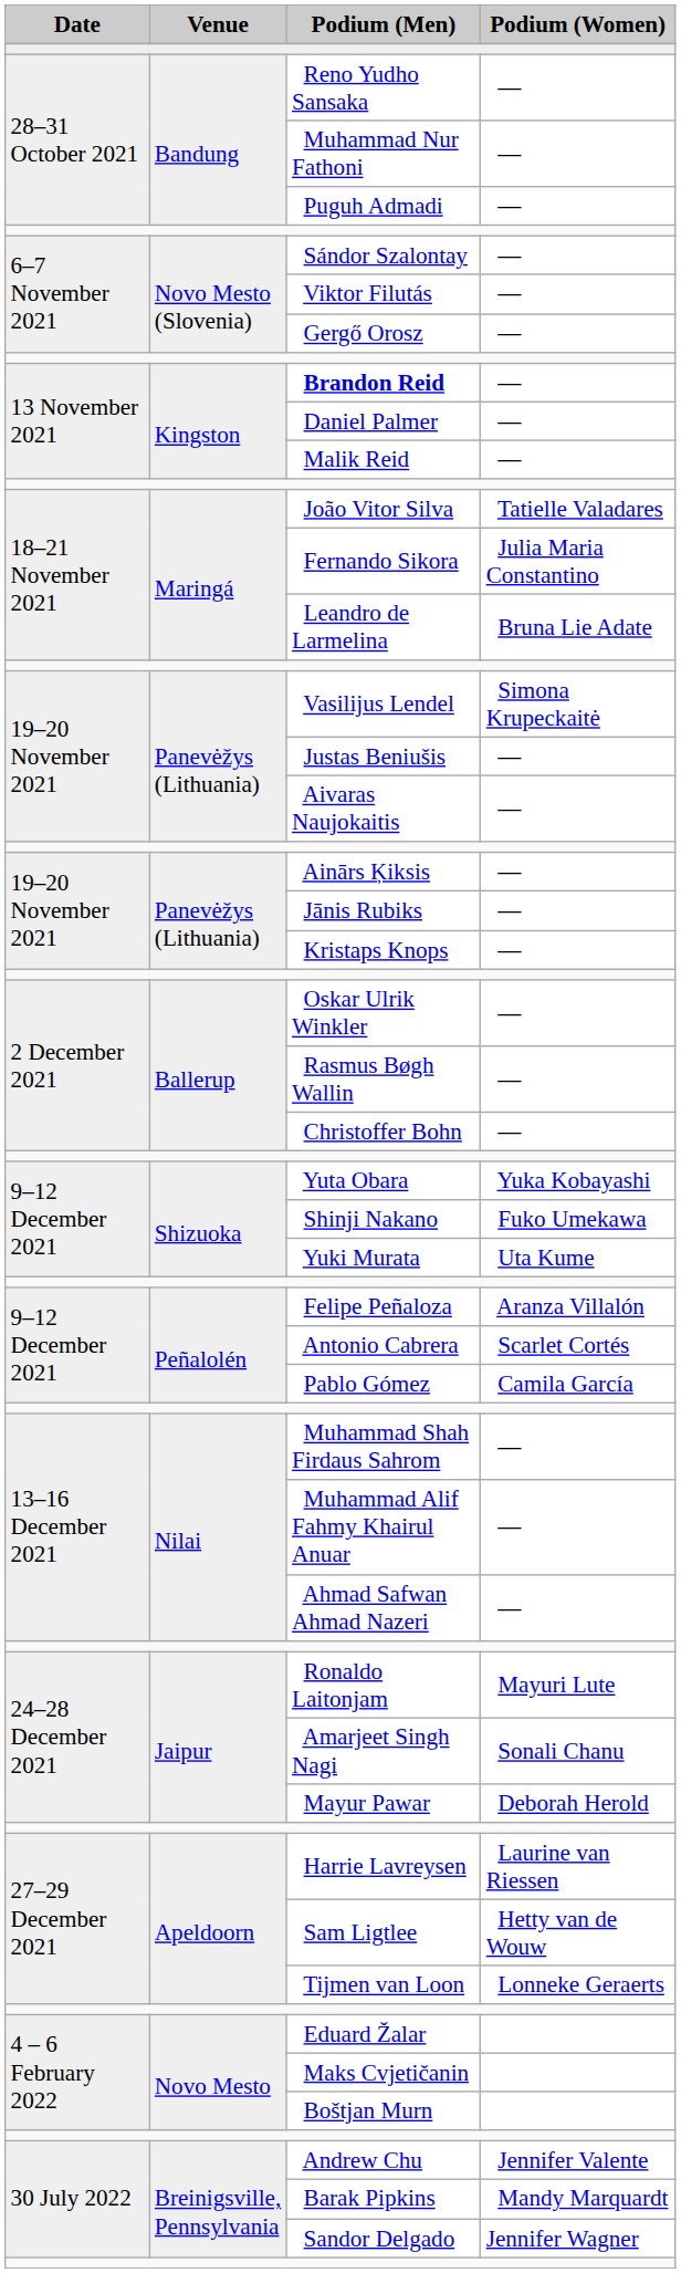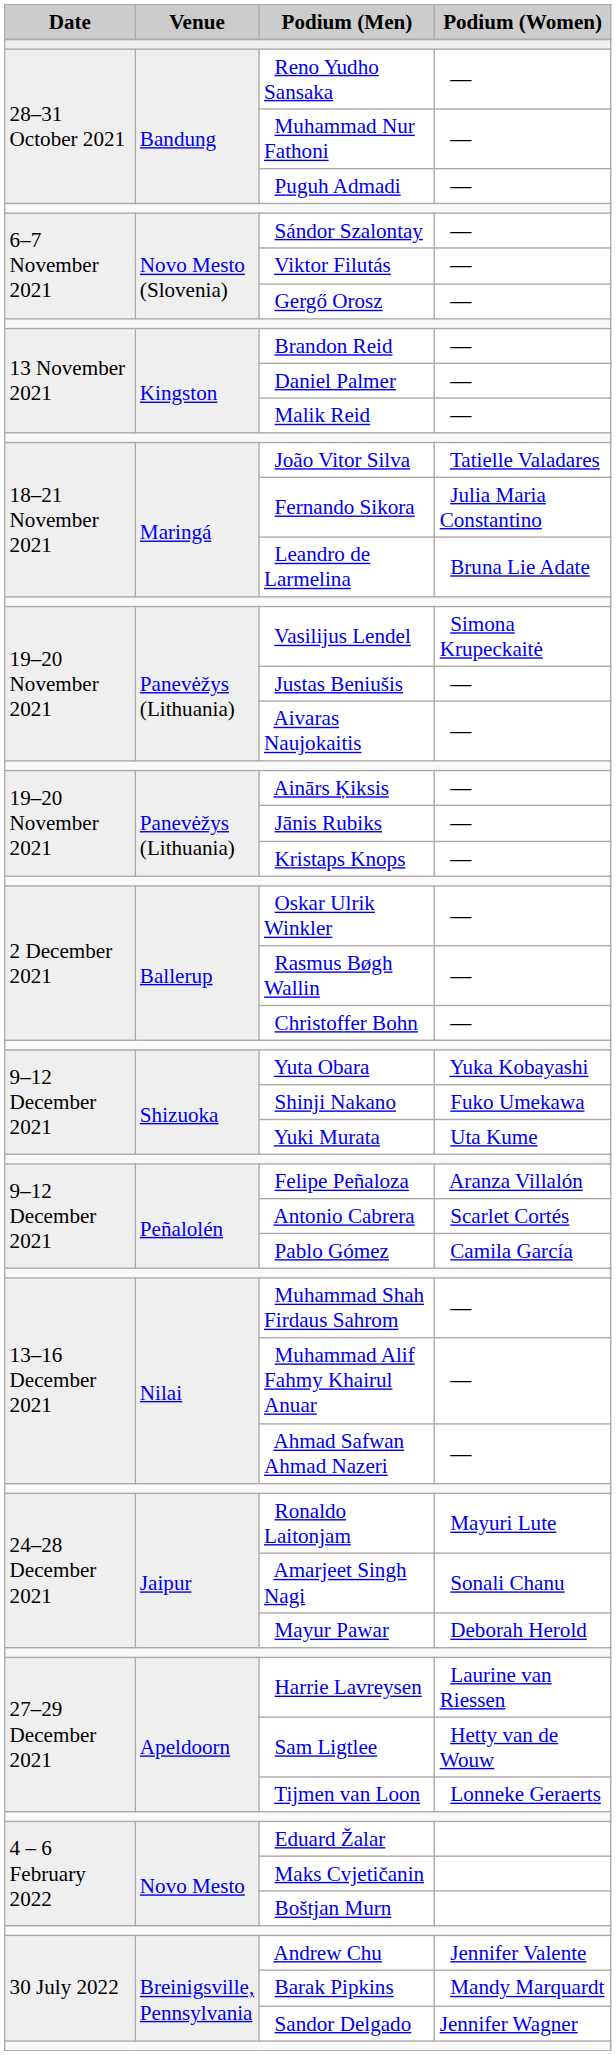Brandon Reid | Podium (Men): bold -> normal
